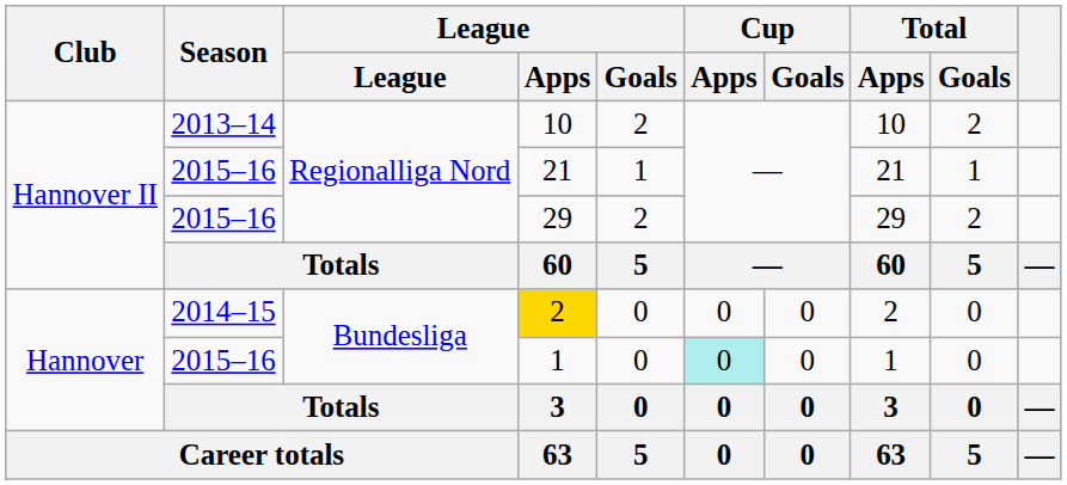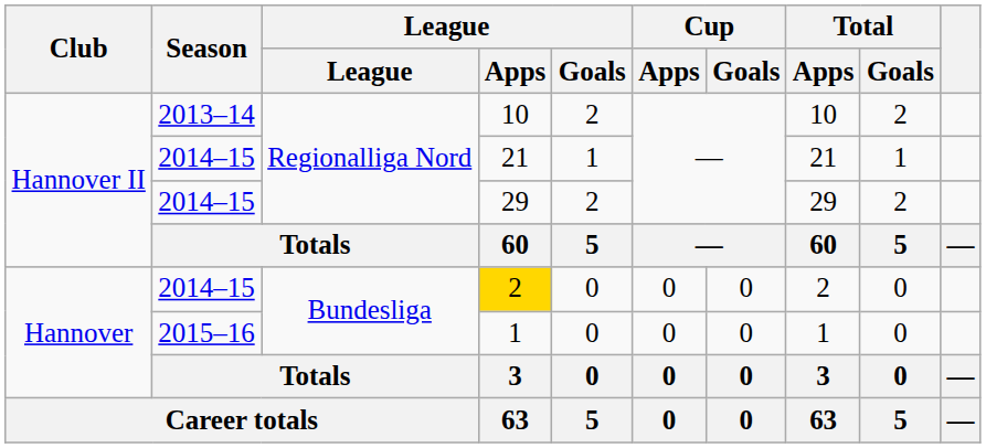row 4 | Season: 2015–16 -> 2014–15
row 5 | Season: 2015–16 -> 2014–15
row 8 | Cup / Apps: paleturquoise background -> no background
